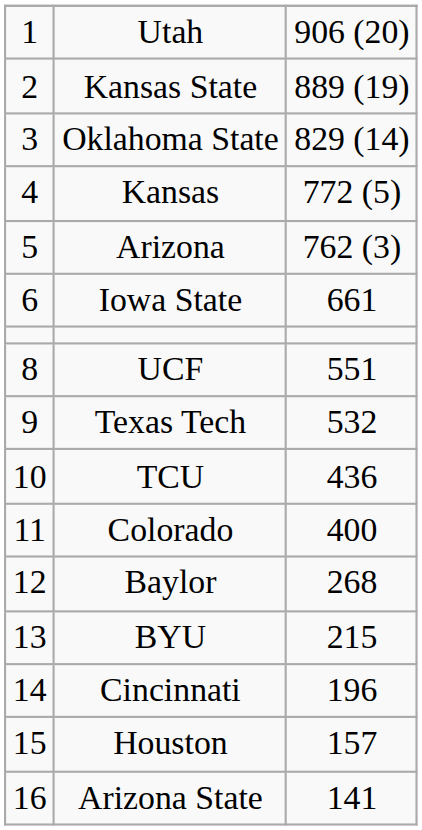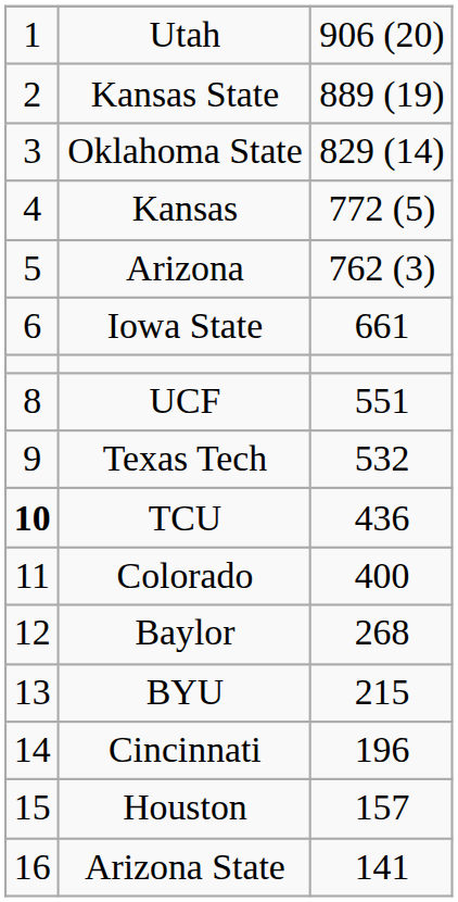TCU | column 1: normal -> bold
